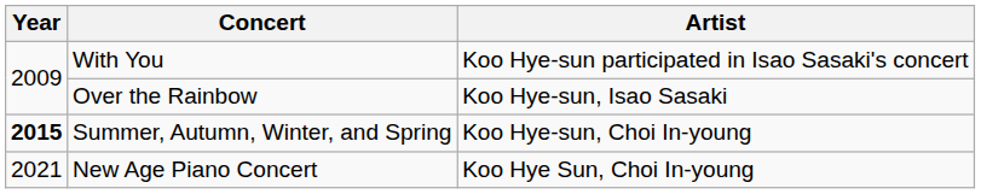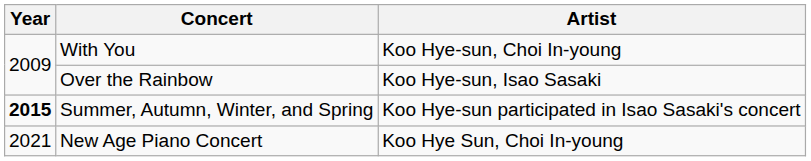With You | Artist: Koo Hye-sun participated in Isao Sasaki's concert -> Koo Hye-sun, Choi In-young
Summer, Autumn, Winter, and Spring | Artist: Koo Hye-sun, Choi In-young -> Koo Hye-sun participated in Isao Sasaki's concert
